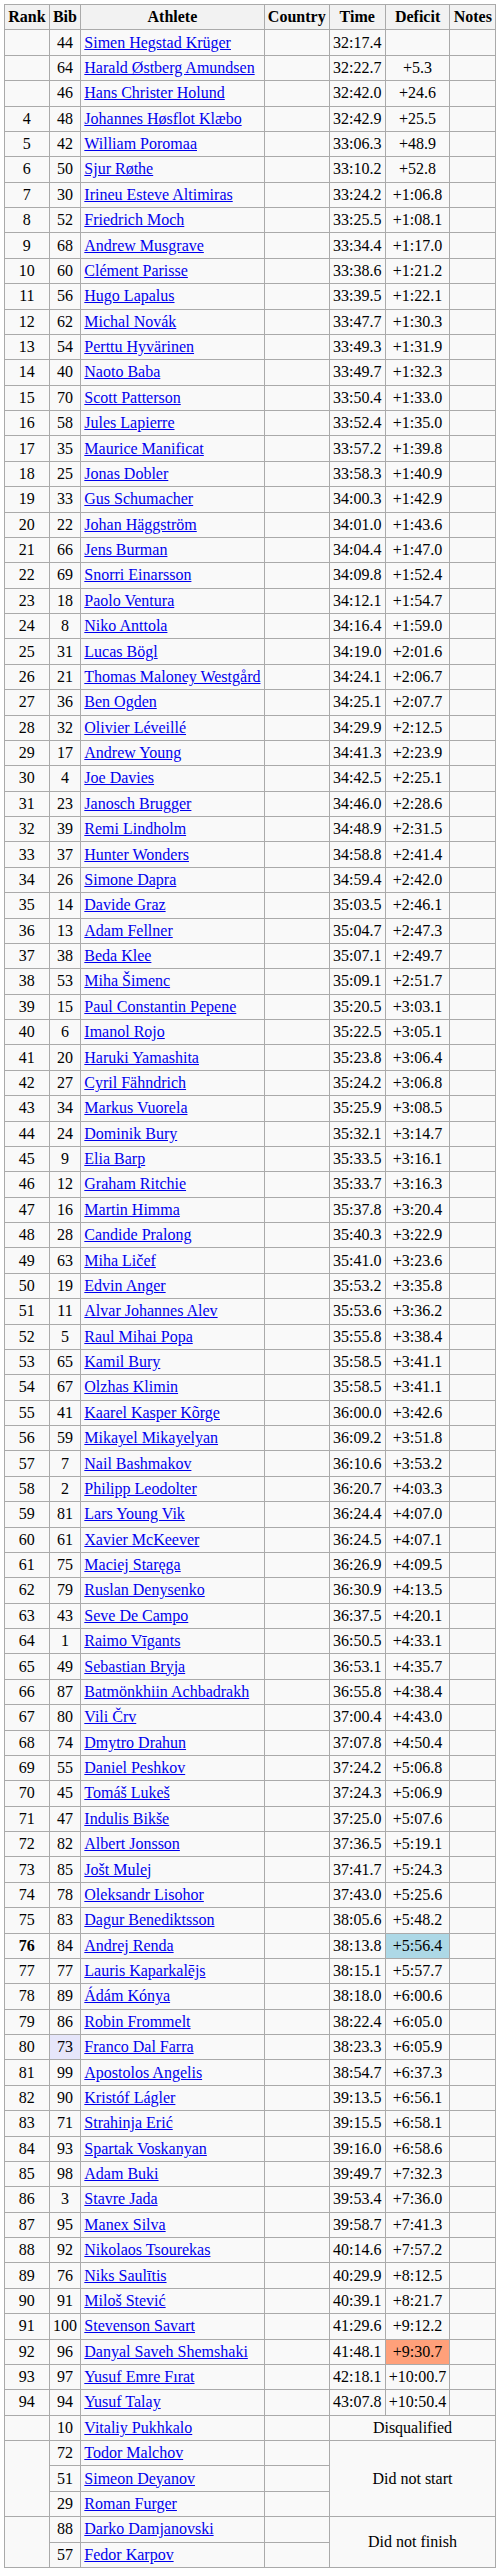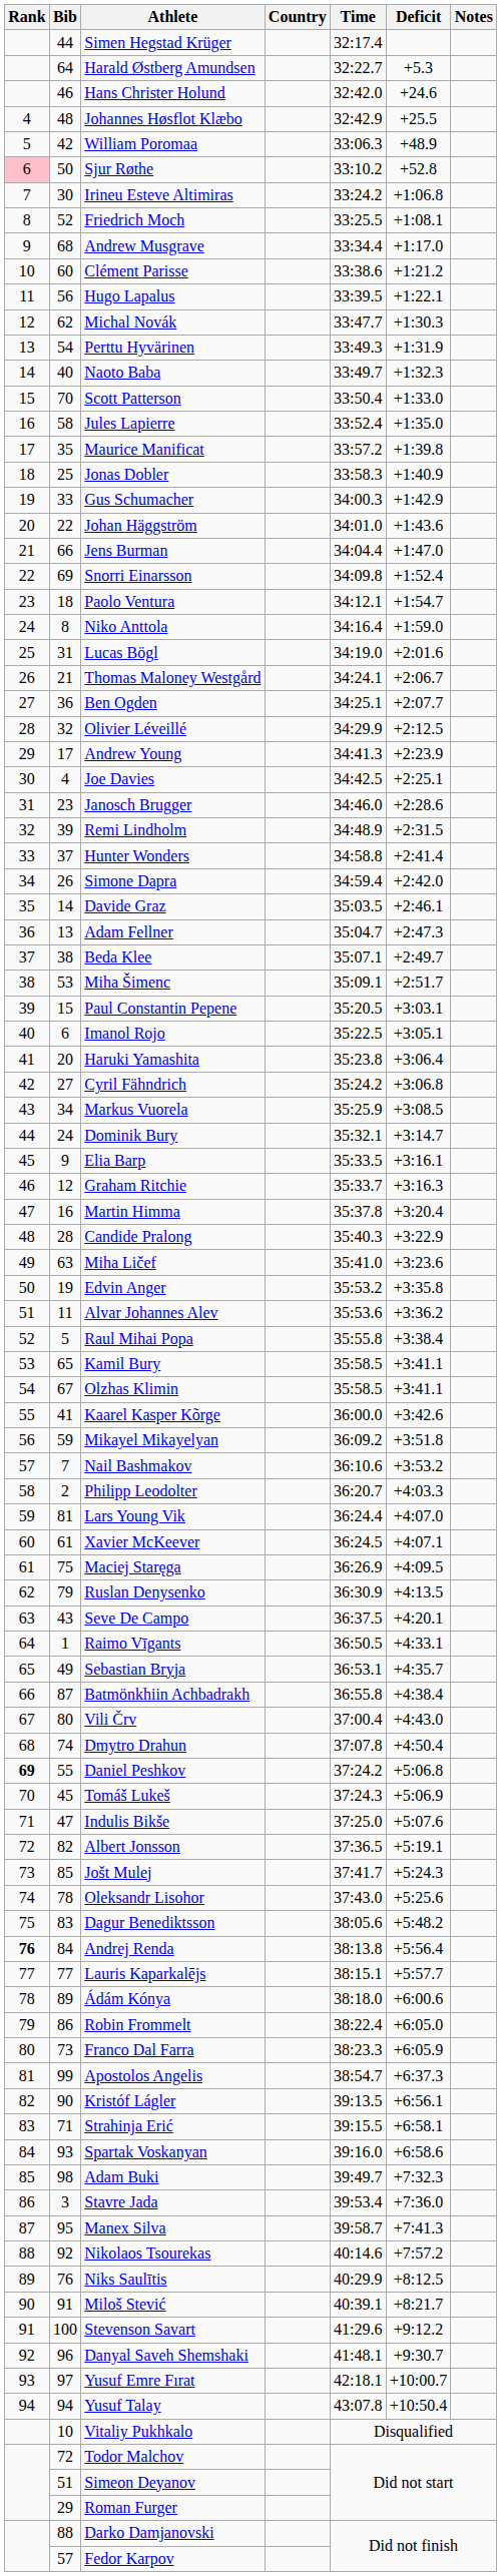Sjur Røthe | Rank: no background -> pink background
Daniel Peshkov | Rank: normal -> bold
Andrej Renda | Deficit: lightblue background -> no background
Franco Dal Farra | Bib: lavender background -> no background
Danyal Saveh Shemshaki | Deficit: lightsalmon background -> no background
